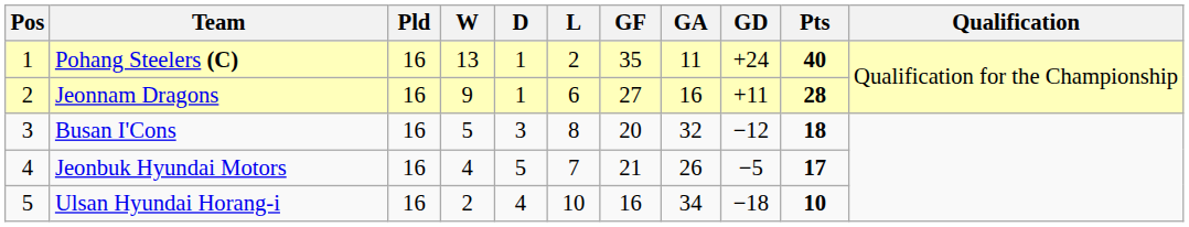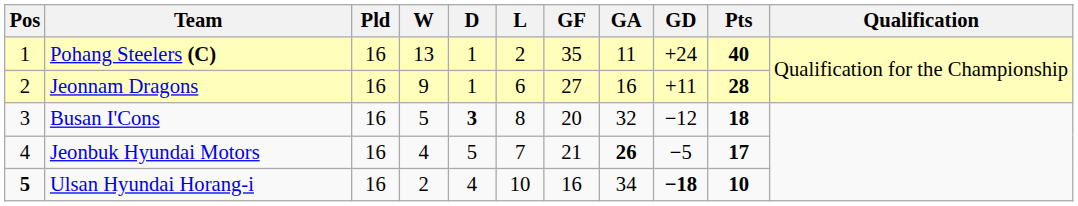Busan I'Cons | D: normal -> bold
Jeonbuk Hyundai Motors | GA: normal -> bold
Ulsan Hyundai Horang-i | Pos: normal -> bold
Ulsan Hyundai Horang-i | GD: normal -> bold
